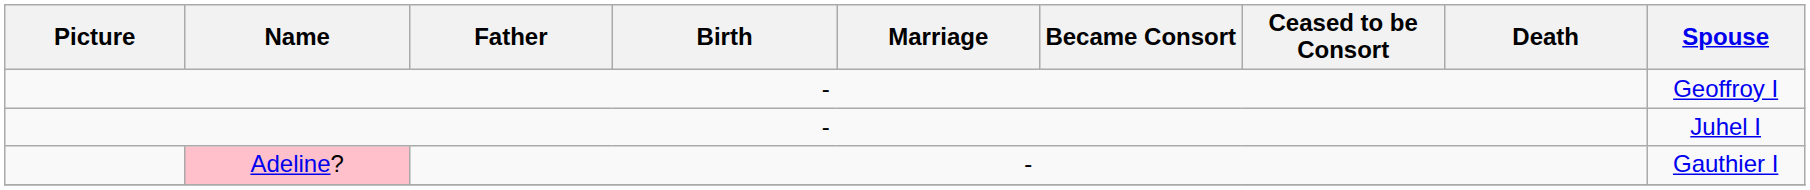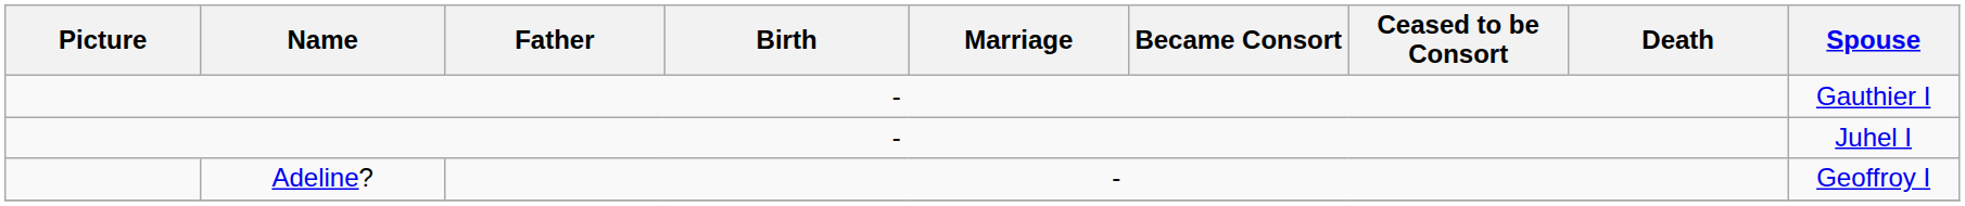row 2 | Spouse: Geoffroy I -> Gauthier I
row 4 | Name: pink background -> no background
row 4 | Spouse: Gauthier I -> Geoffroy I
